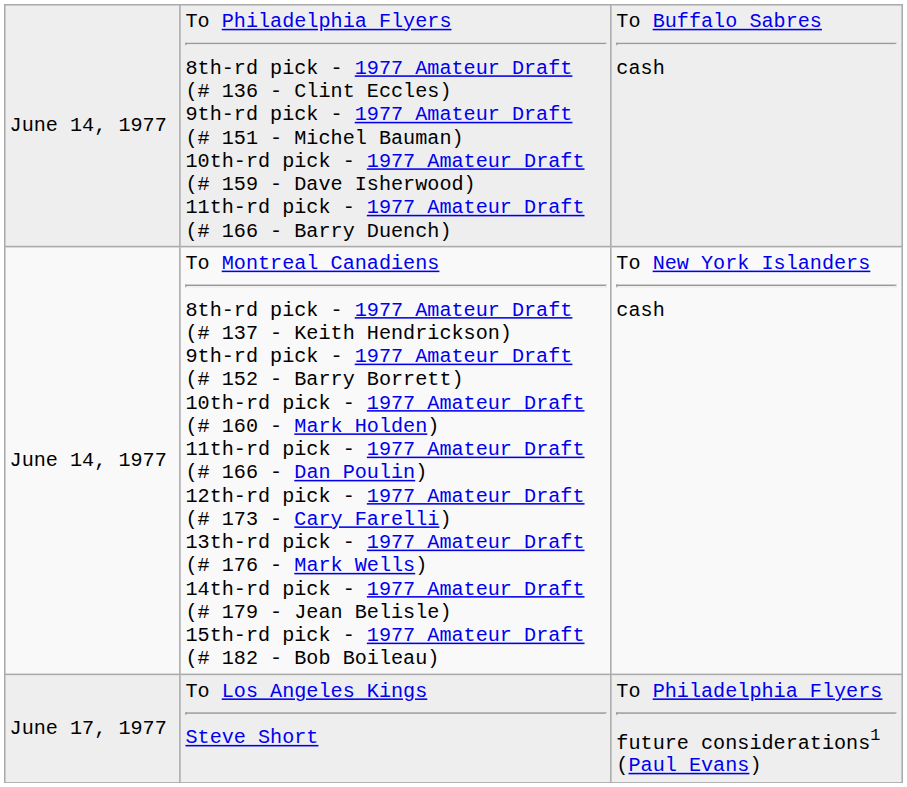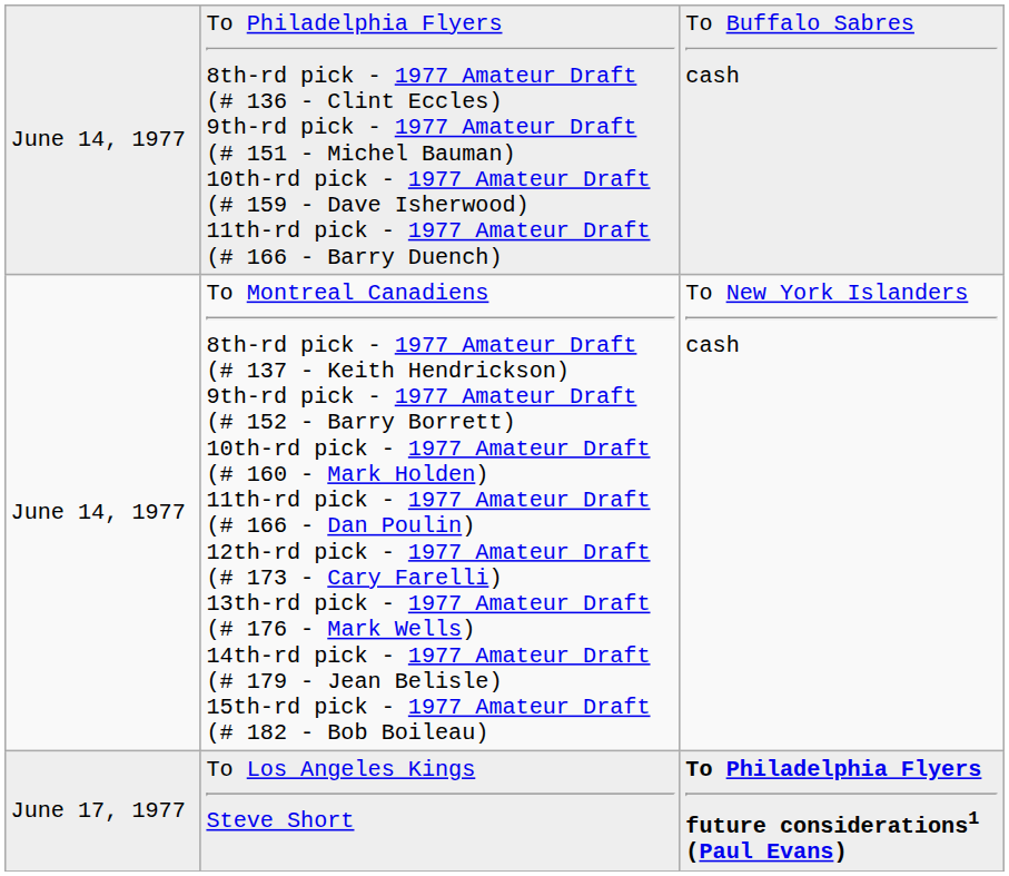June 17, 1977 | column 3: normal -> bold
